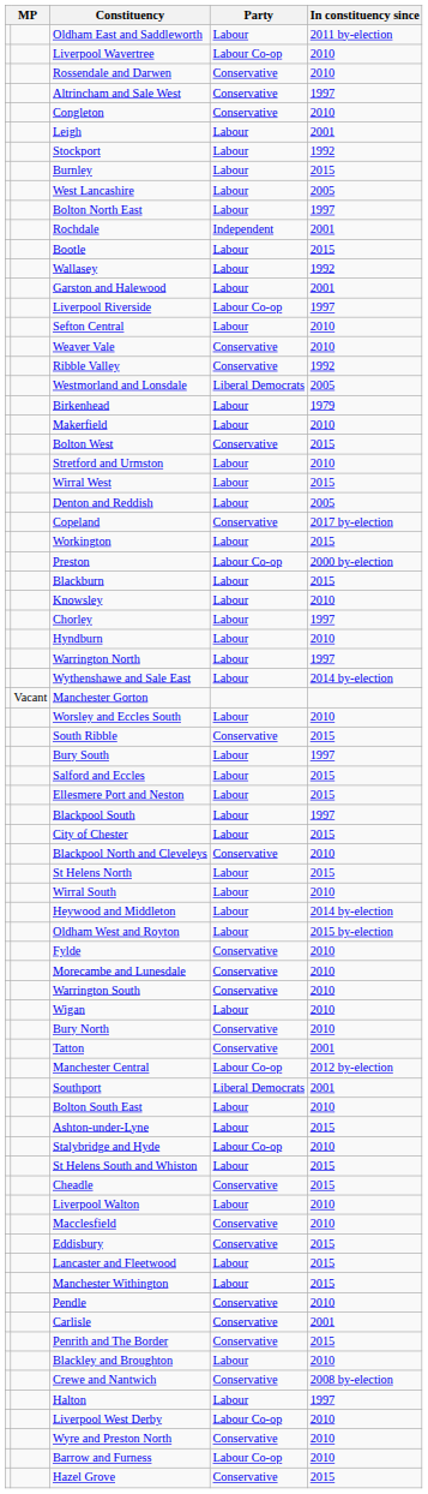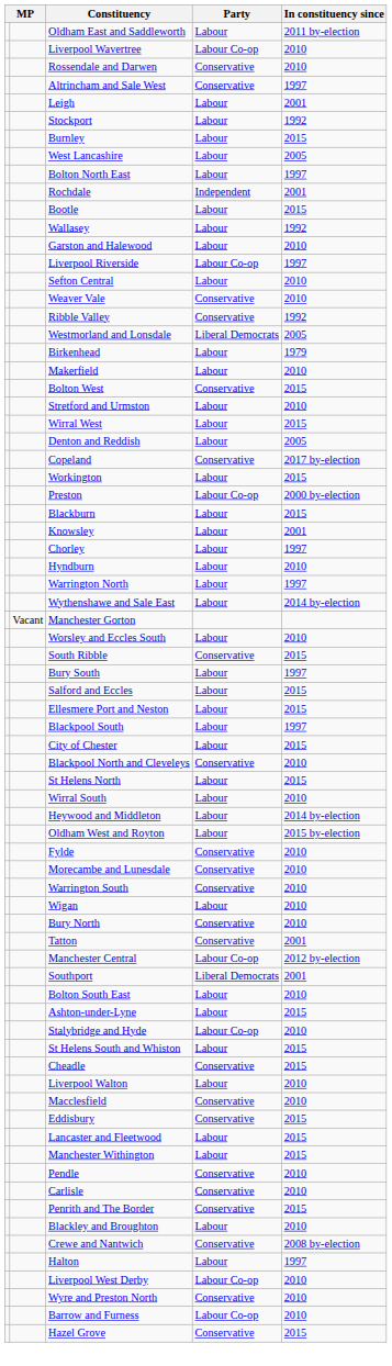- row: Congleton | Conservative | 2010
Garston and Halewood | In constituency since: 2001 -> 2010
Knowsley | In constituency since: 2010 -> 2001
Carlisle | In constituency since: 2001 -> 2010
